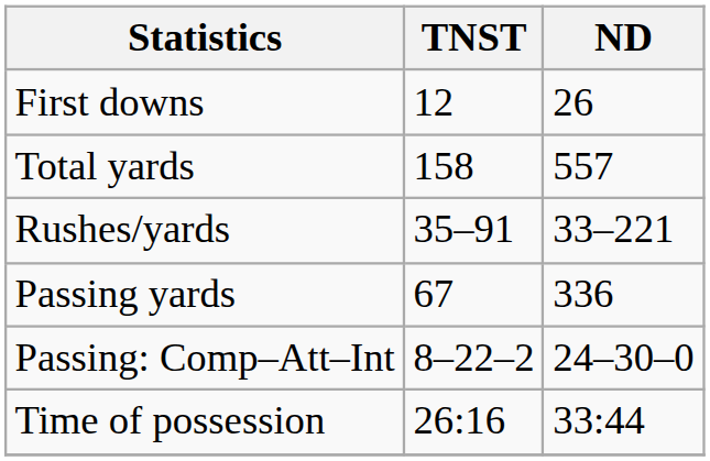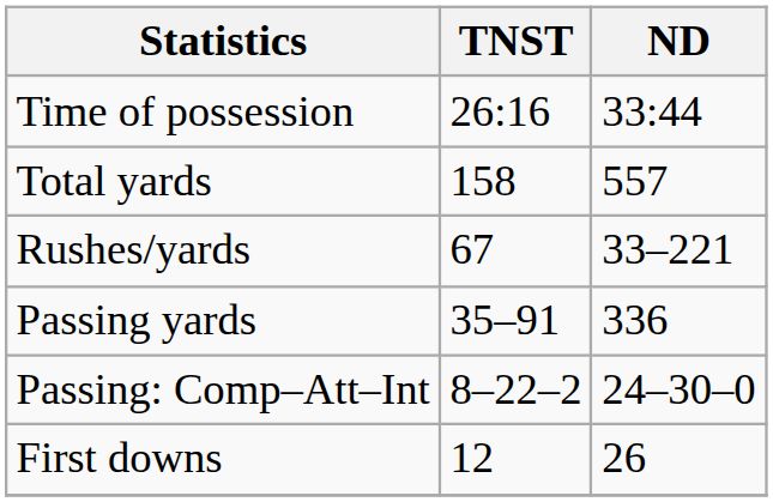rows swapped: First downs <-> Time of possession
Rushes/yards | TNST: 35–91 -> 67
Passing yards | TNST: 67 -> 35–91
